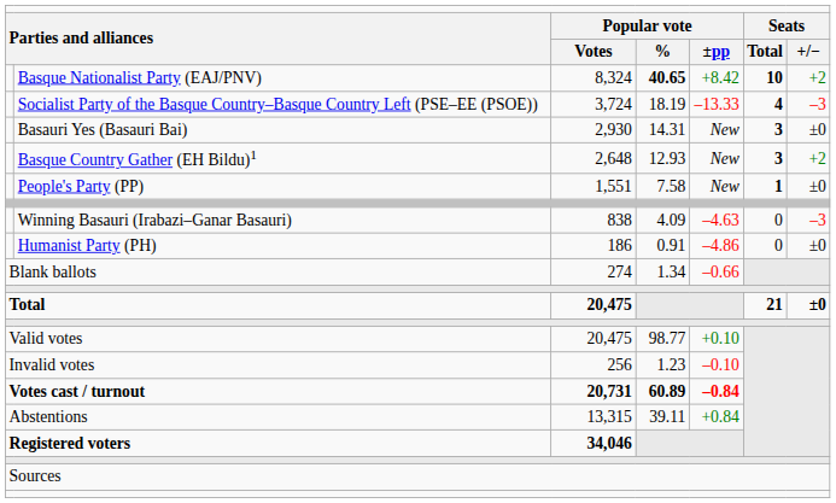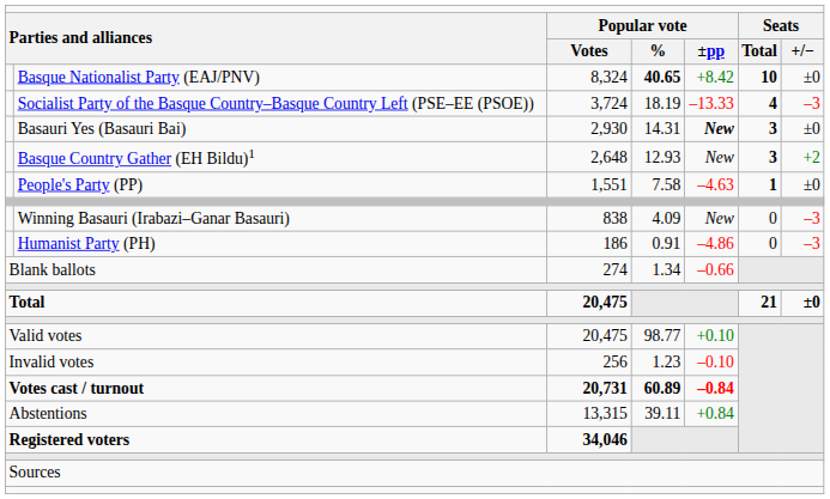Basque Nationalist Party (EAJ/PNV) | column 7: +2 -> ±0
Basauri Yes (Basauri Bai) | column 5: normal -> bold
People's Party (PP) | column 5: New -> –4.63
Winning Basauri (Irabazi–Ganar Basauri) | column 5: –4.63 -> New
Humanist Party (PH) | column 7: ±0 -> –3
